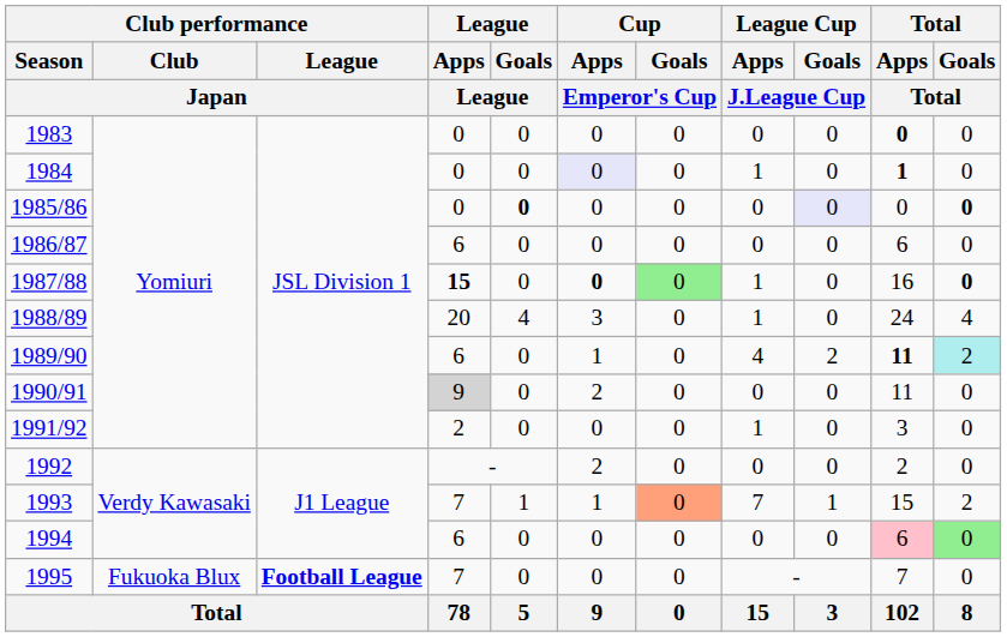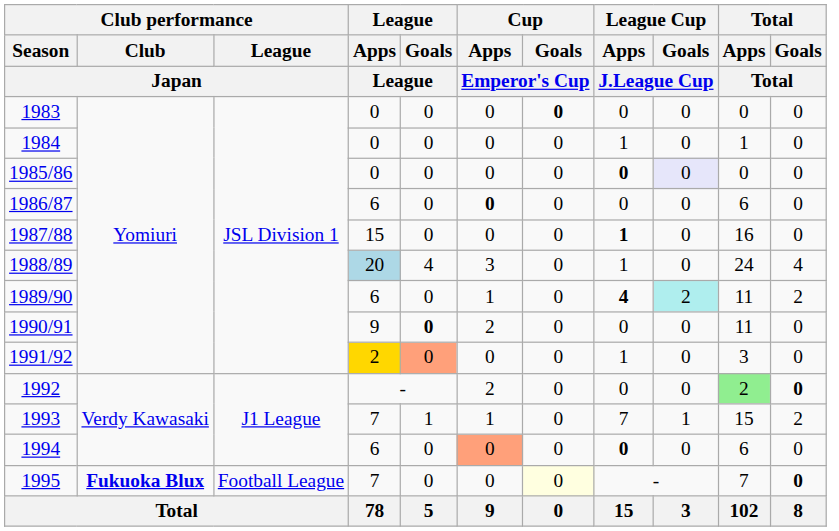1983 | Cup / Goals / Emperor's Cup: normal -> bold
1983 | Total / Apps / Total: bold -> normal
1984 | Cup / Apps / Emperor's Cup: lavender background -> no background
1984 | Total / Apps / Total: bold -> normal
1985/86 | League / Goals / League: bold -> normal
1985/86 | League Cup / Apps / J.League Cup: normal -> bold
1985/86 | Total / Goals / Total: bold -> normal
1986/87 | Cup / Apps / Emperor's Cup: normal -> bold
1987/88 | League / Apps / League: bold -> normal
1987/88 | Cup / Apps / Emperor's Cup: bold -> normal
1987/88 | Cup / Goals / Emperor's Cup: lightgreen background -> no background
1987/88 | League Cup / Apps / J.League Cup: normal -> bold
1987/88 | Total / Goals / Total: bold -> normal
1988/89 | League / Apps / League: no background -> lightblue background
1989/90 | League Cup / Apps / J.League Cup: normal -> bold
1989/90 | League Cup / Goals / J.League Cup: no background -> paleturquoise background
1989/90 | Total / Apps / Total: bold -> normal
1989/90 | Total / Goals / Total: paleturquoise background -> no background
1990/91 | League / Apps / League: lightgrey background -> no background
1990/91 | League / Goals / League: normal -> bold
1991/92 | League / Apps / League: no background -> gold background
1991/92 | League / Goals / League: no background -> lightsalmon background
1992 | Total / Apps / Total: no background -> lightgreen background
1992 | Total / Goals / Total: normal -> bold
1993 | Cup / Goals / Emperor's Cup: lightsalmon background -> no background
1994 | Cup / Apps / Emperor's Cup: no background -> lightsalmon background
1994 | League Cup / Apps / J.League Cup: normal -> bold
1994 | Total / Apps / Total: pink background -> no background
1994 | Total / Goals / Total: lightgreen background -> no background
1995 | Club performance / Club / Japan: normal -> bold
1995 | Club performance / League / Japan: bold -> normal
1995 | Cup / Goals / Emperor's Cup: no background -> lightyellow background
1995 | Total / Goals / Total: normal -> bold
